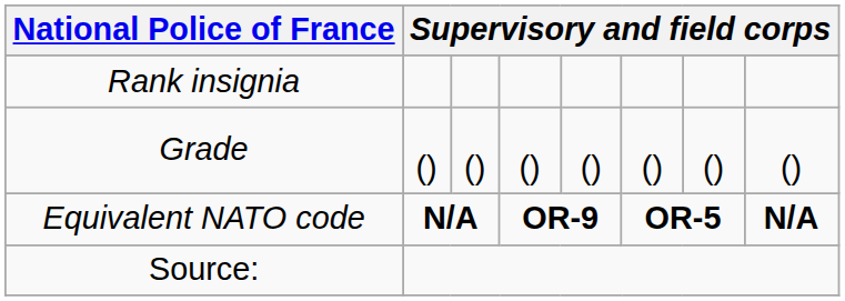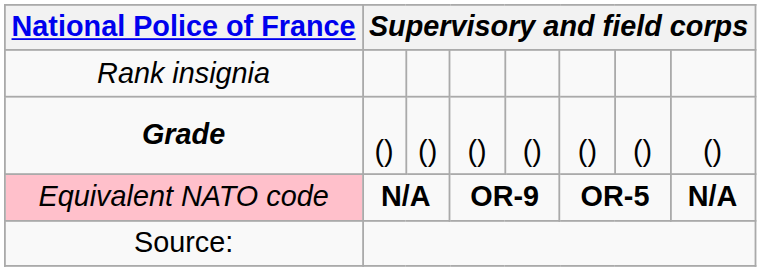Grade | National Police of France: normal -> bold
Equivalent NATO code | National Police of France: no background -> pink background
